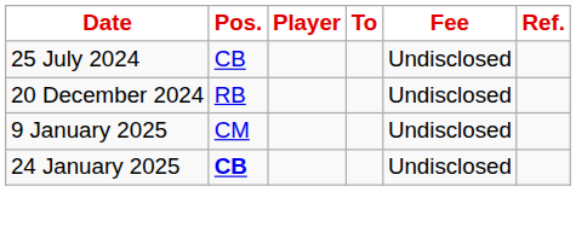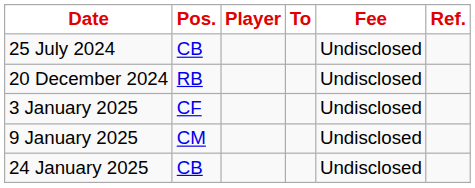+ row: 3 January 2025 | CF | Undisclosed
24 January 2025 | Pos.: bold -> normal
